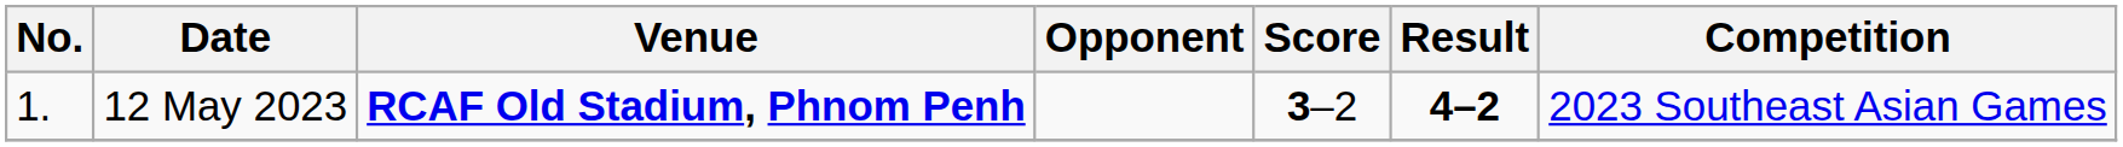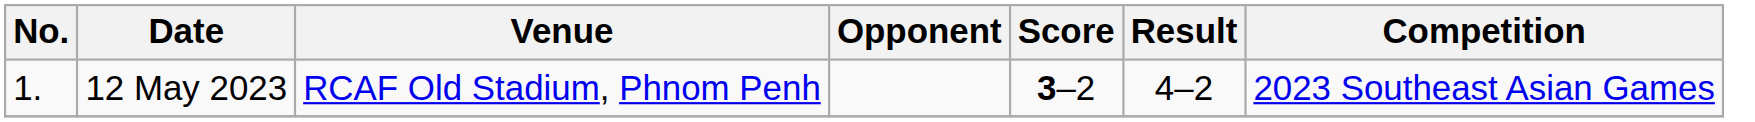12 May 2023 | Venue: bold -> normal
12 May 2023 | Result: bold -> normal
